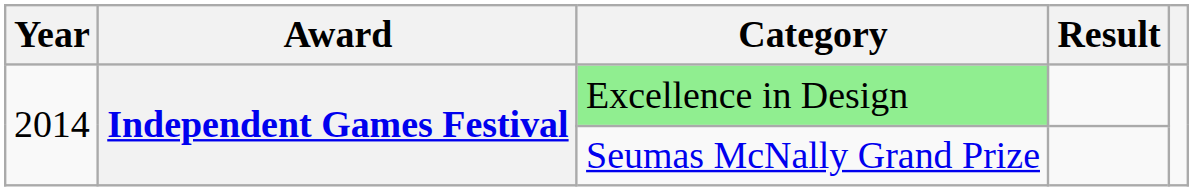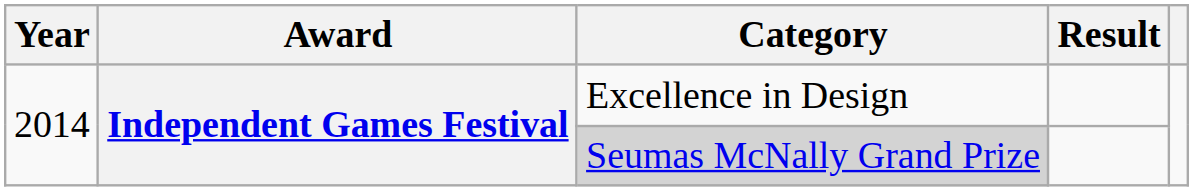Excellence in Design | Category: lightgreen background -> no background
Seumas McNally Grand Prize | Category: no background -> lightgrey background
